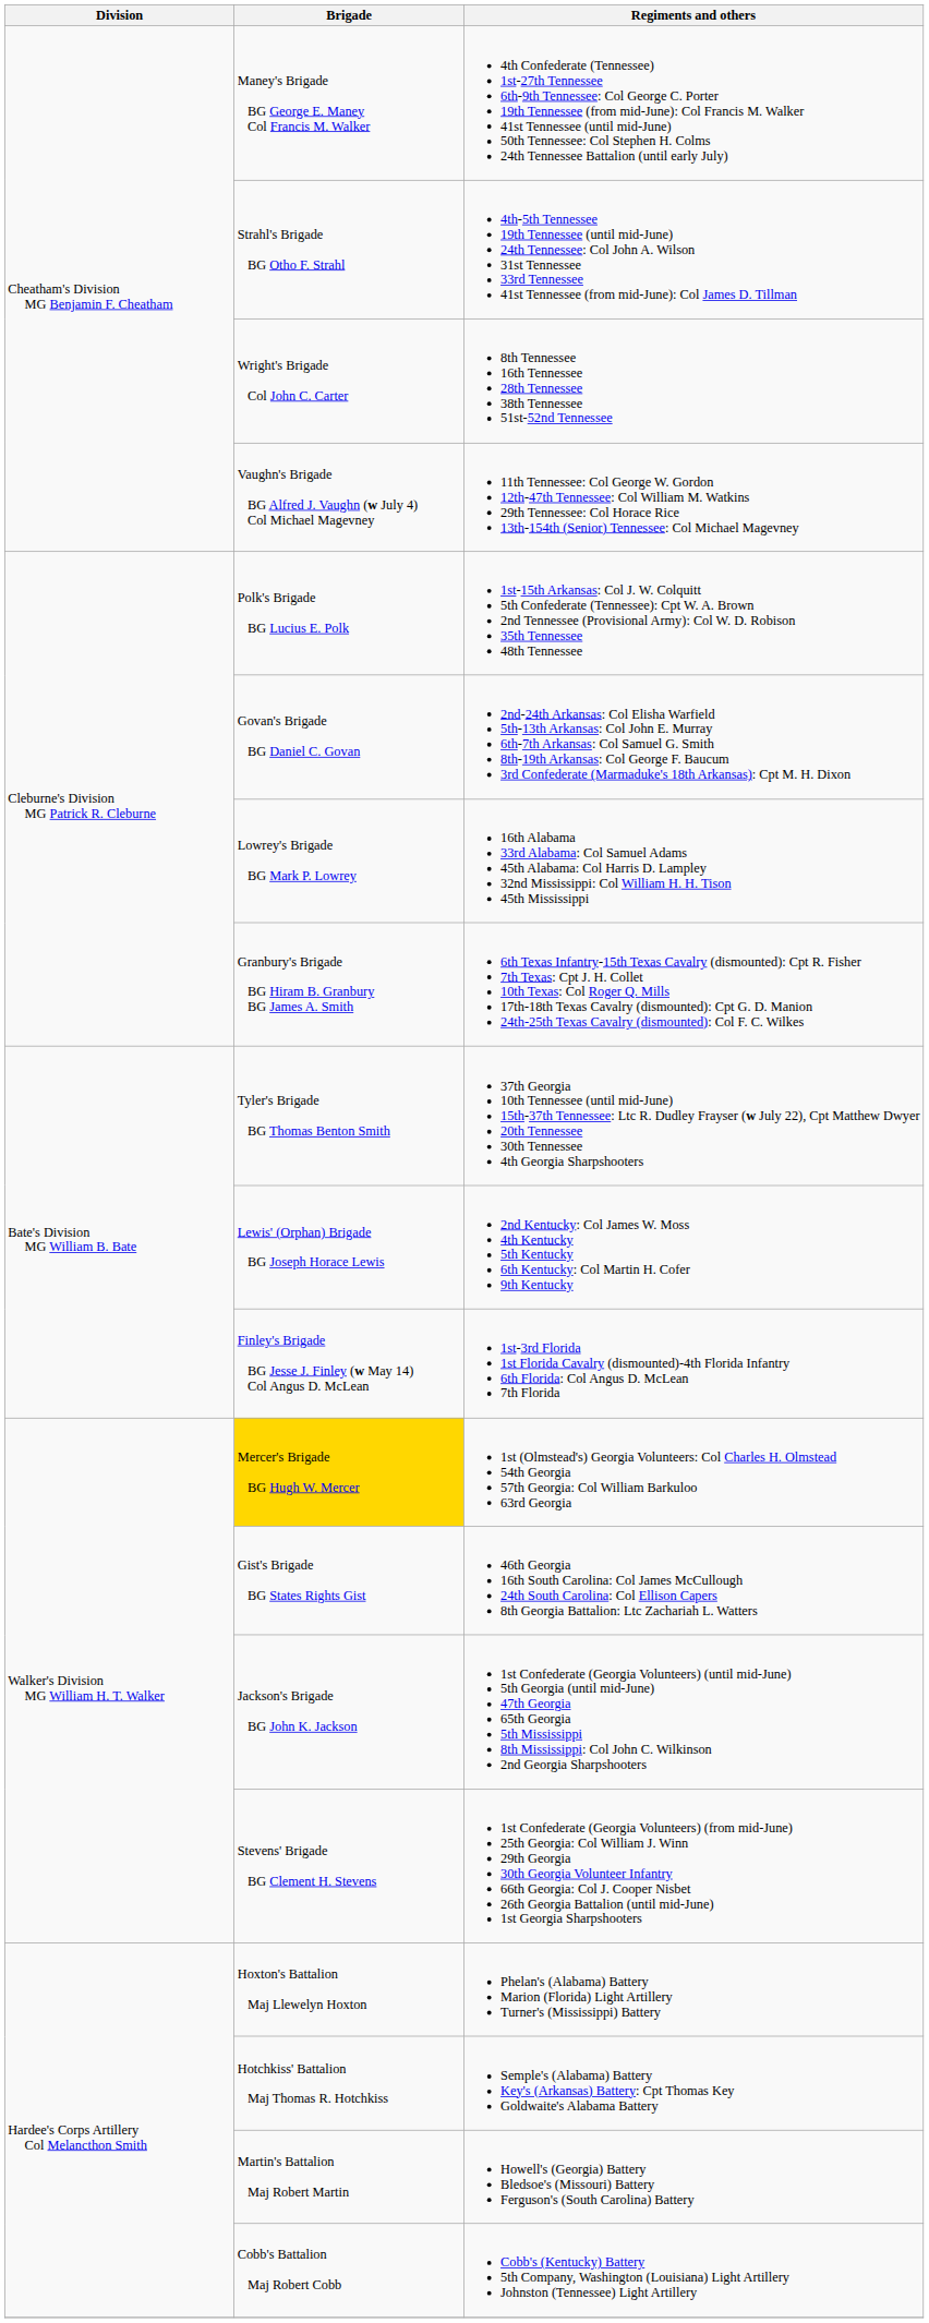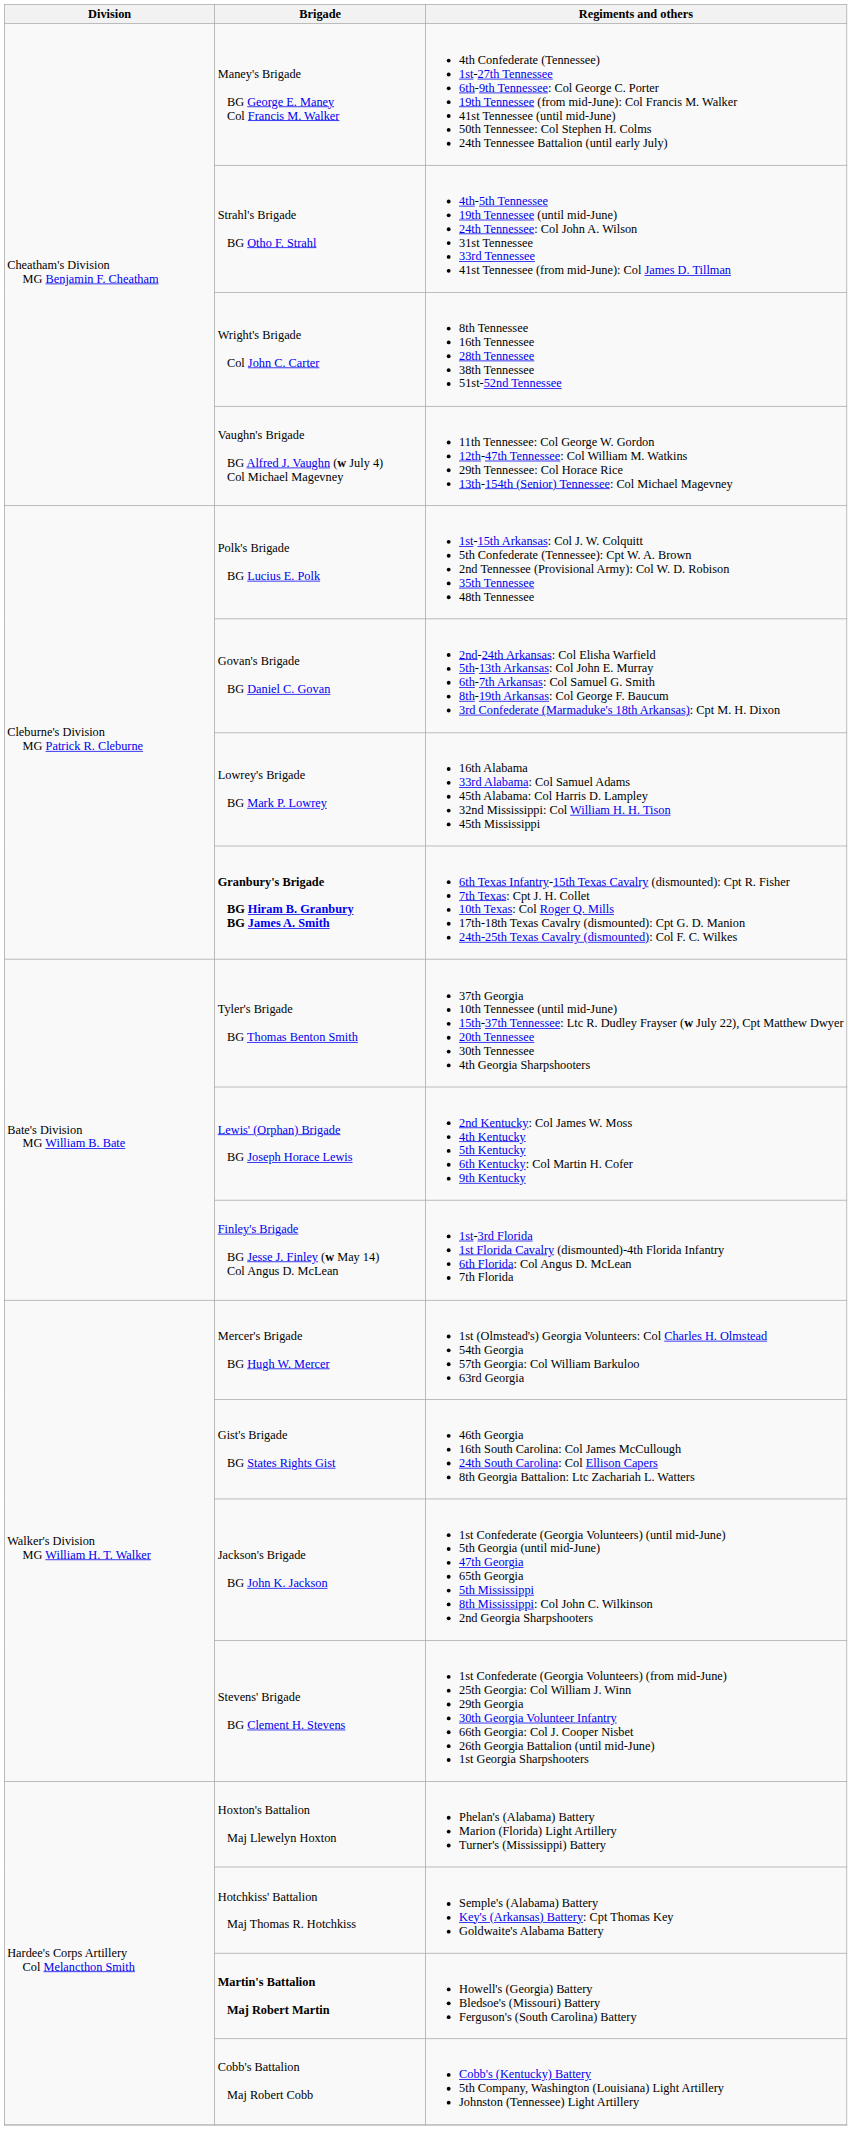Granbury's Brigade BG Hiram B. Granbury BG James A. Smith | Brigade: normal -> bold
Mercer's Brigade BG Hugh W. Mercer | Brigade: gold background -> no background
Martin's Battalion Maj Robert Martin | Brigade: normal -> bold
